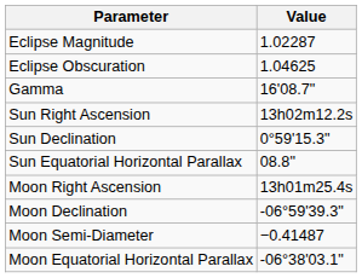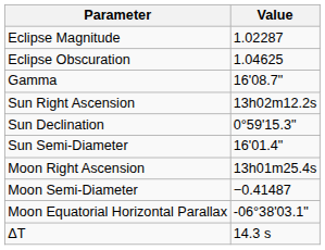+ row: Sun Semi-Diameter | 16'01.4"
- row: Sun Equatorial Horizontal Parallax | 08.8"
- row: Moon Declination | -06°59'39.3"
+ row: ΔT | 14.3 s
